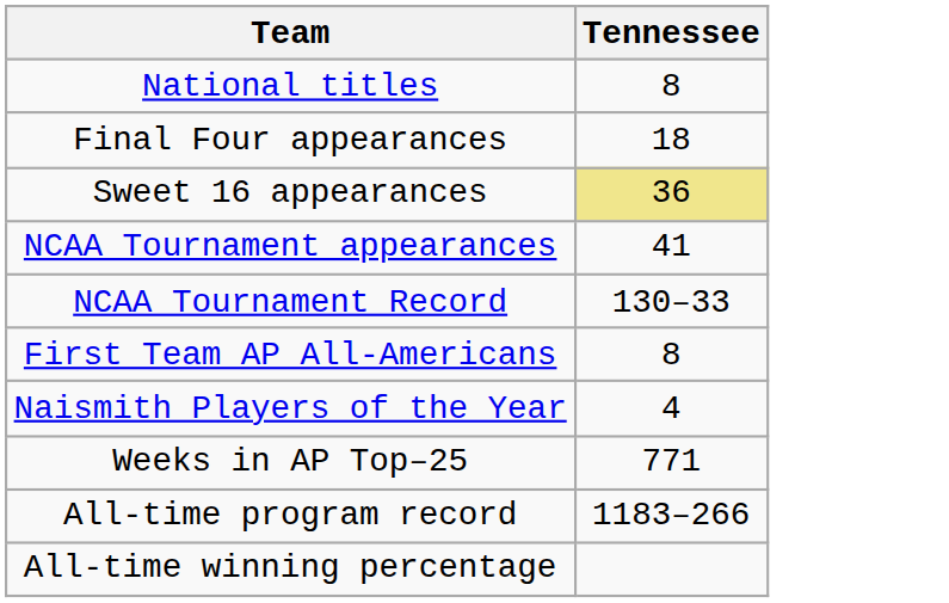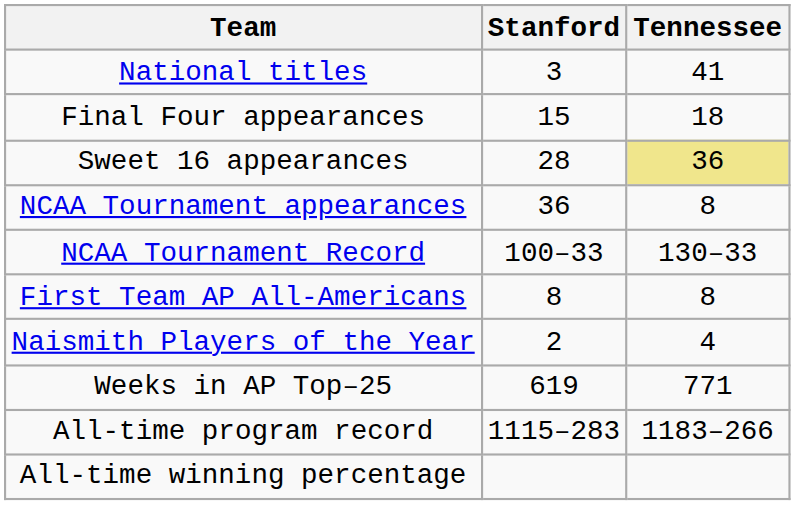+ column: Stanford | 3 | 15 | 28 | 36 | 100–33 | 8 | 2 | 619 | 1115–283
National titles | Tennessee: 8 -> 41
NCAA Tournament appearances | Tennessee: 41 -> 8
